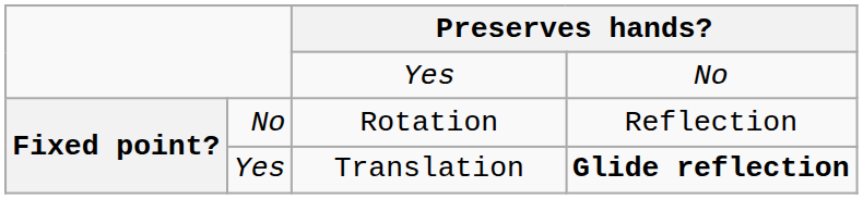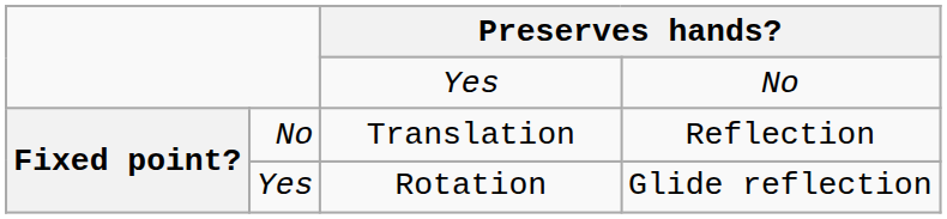row 3 | column 3: Rotation -> Translation
row 4 | column 3: Translation -> Rotation
row 4 | column 4: bold -> normal
